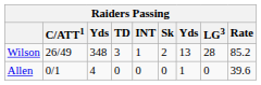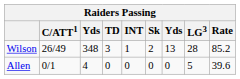Allen | column 7: 1 -> 0
Allen | LG3: 0 -> 5
